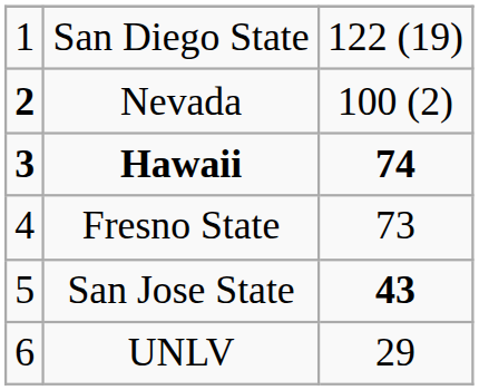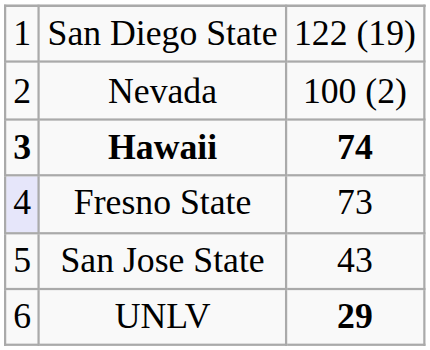Nevada | column 1: bold -> normal
Fresno State | column 1: no background -> lavender background
San Jose State | column 3: bold -> normal
UNLV | column 3: normal -> bold
